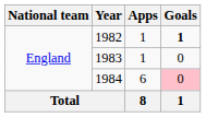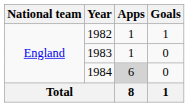1982 | Goals: bold -> normal
1984 | Apps: no background -> lightgrey background
1984 | Goals: pink background -> no background
